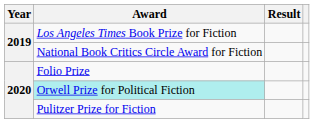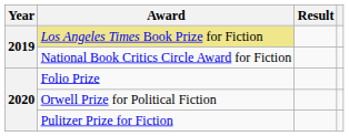Los Angeles Times Book Prize for Fiction | Award: no background -> khaki background
Orwell Prize for Political Fiction | Award: paleturquoise background -> no background
